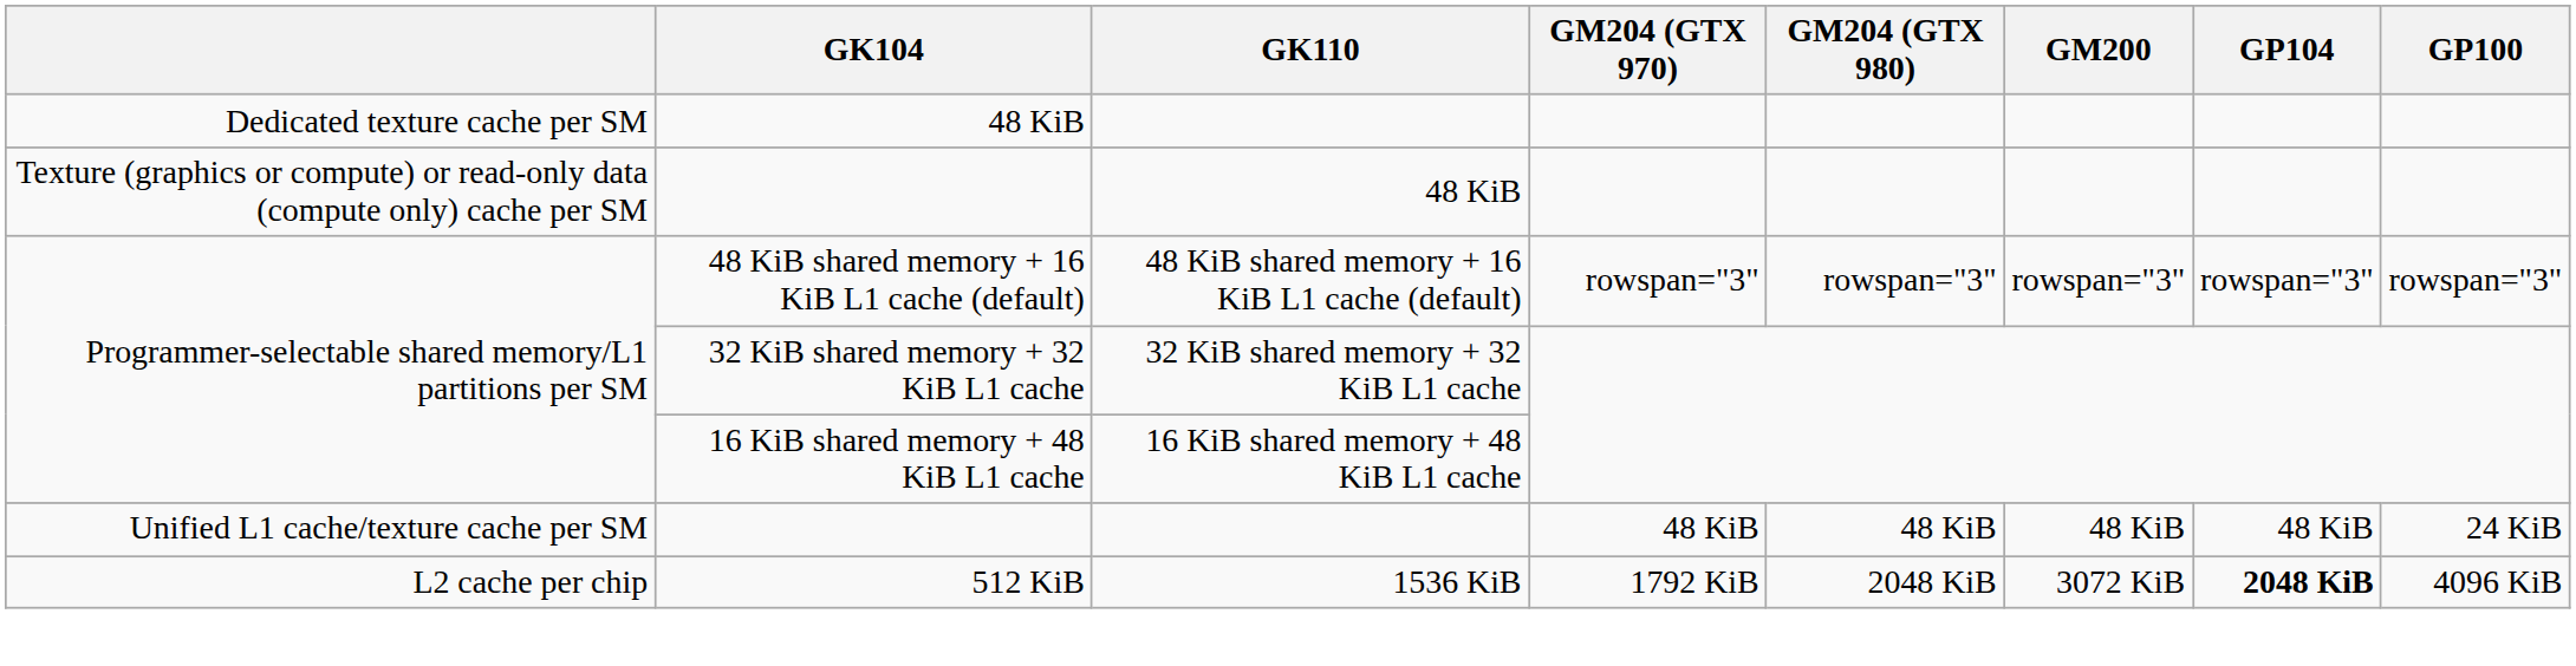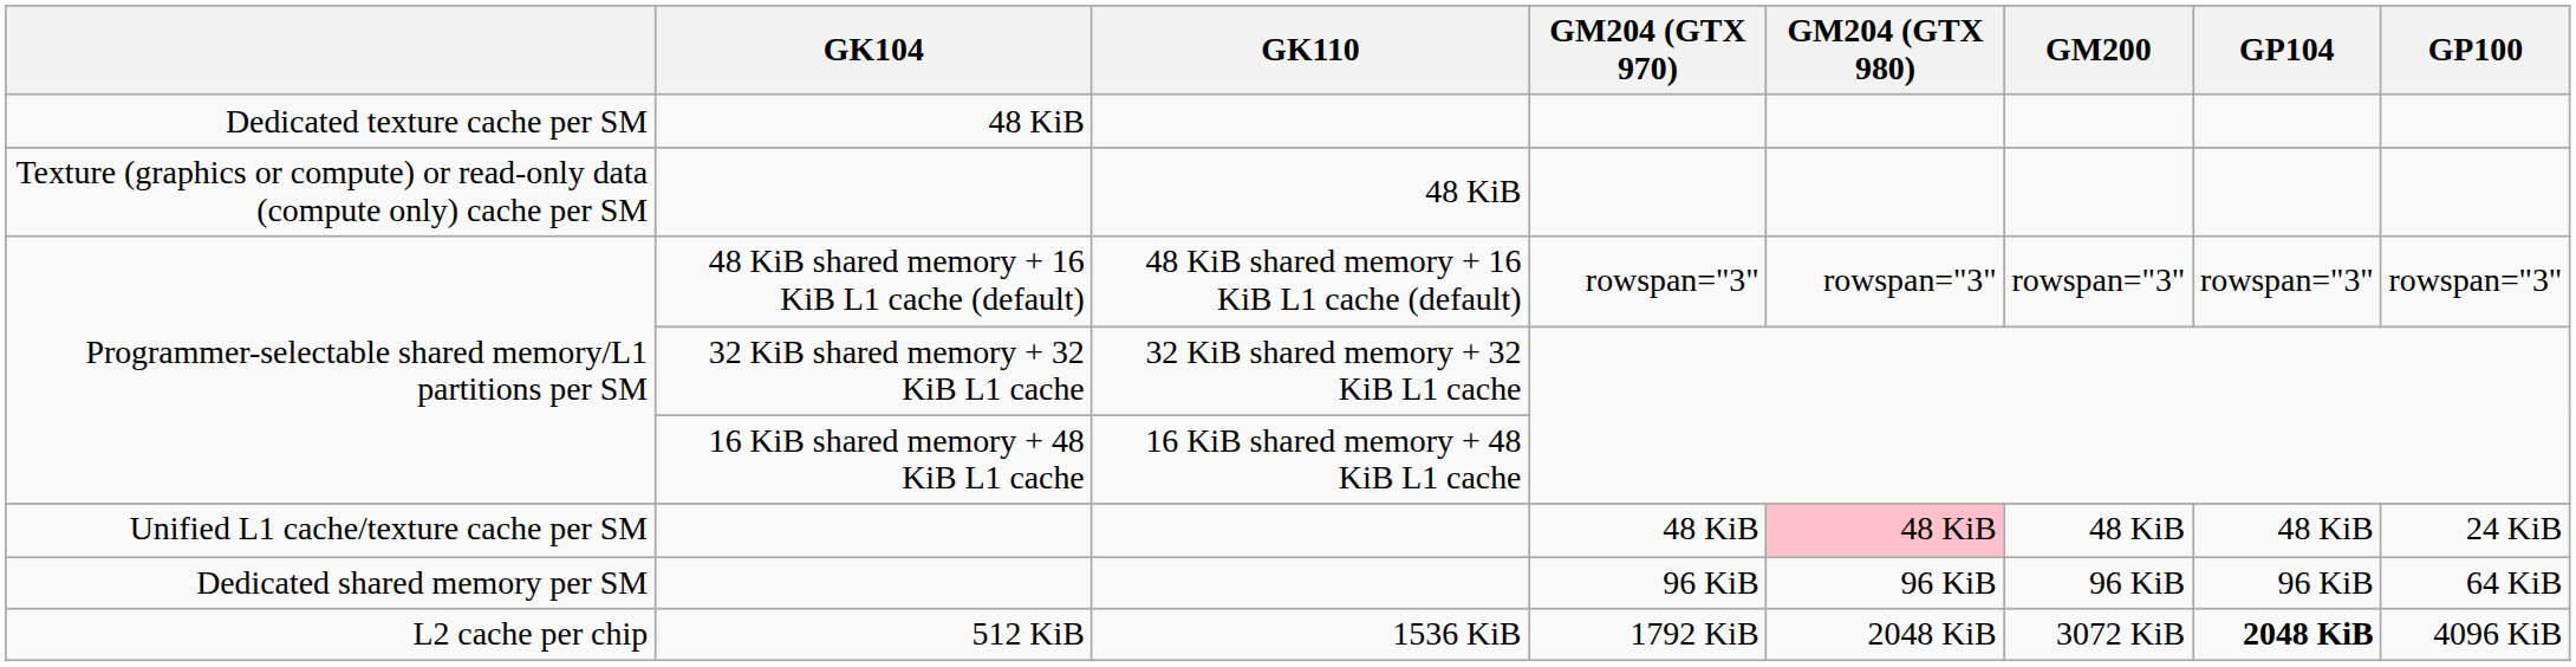Unified L1 cache/texture cache per SM | GM204 (GTX 980): no background -> pink background
+ row: Dedicated shared memory per SM | 96 KiB | 96 KiB | 96 KiB | 96 KiB | 64 KiB
